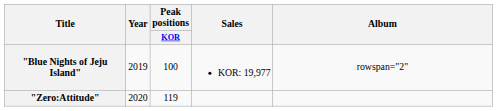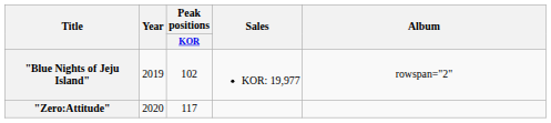"Blue Nights of Jeju Island" | Peak positions / KOR: 100 -> 102
"Zero:Attitude" | Peak positions / KOR: 119 -> 117
